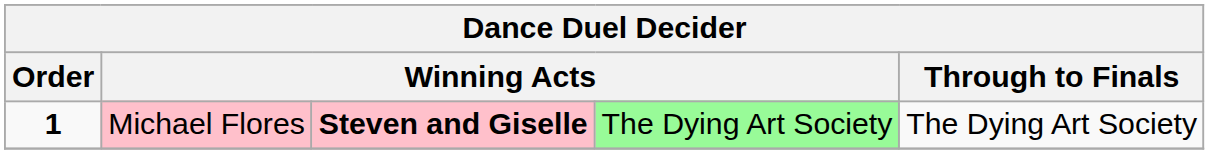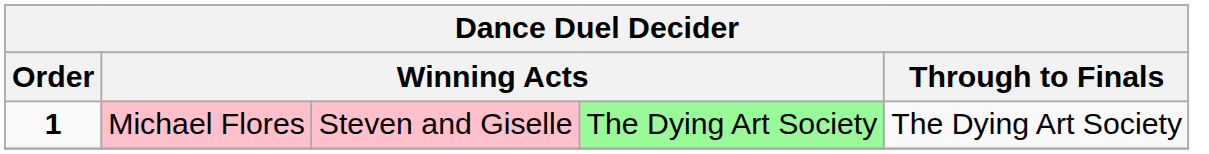Michael Flores | column 3: bold -> normal
